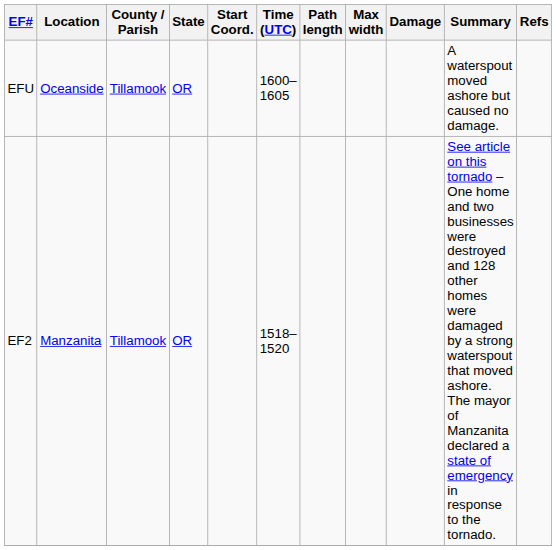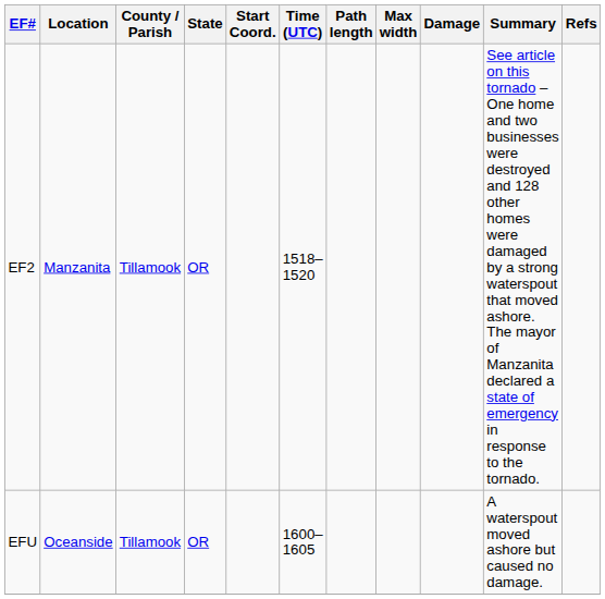rows swapped: EF2 <-> EFU
